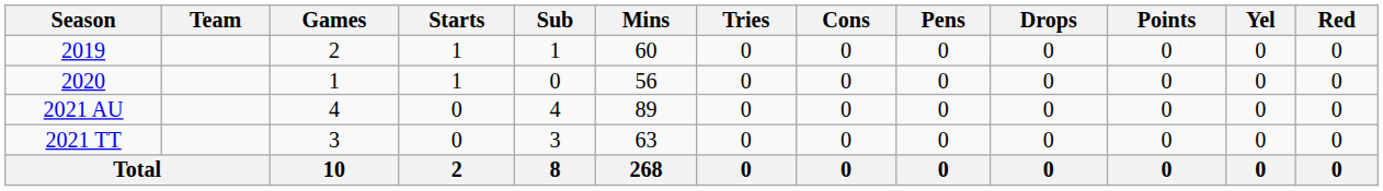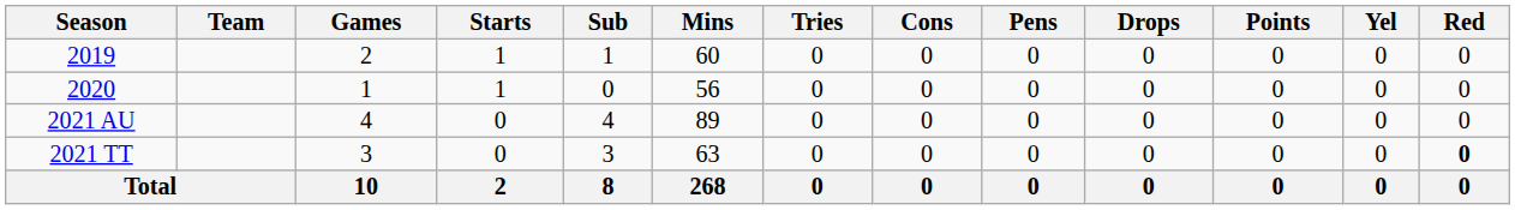2021 TT | Red: normal -> bold
